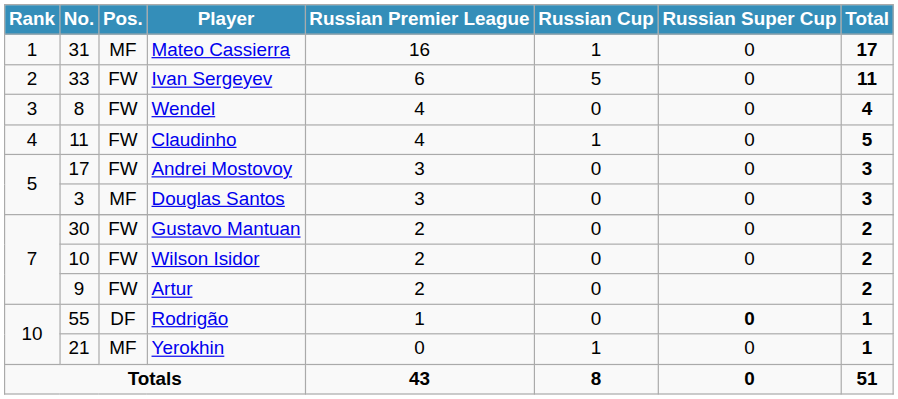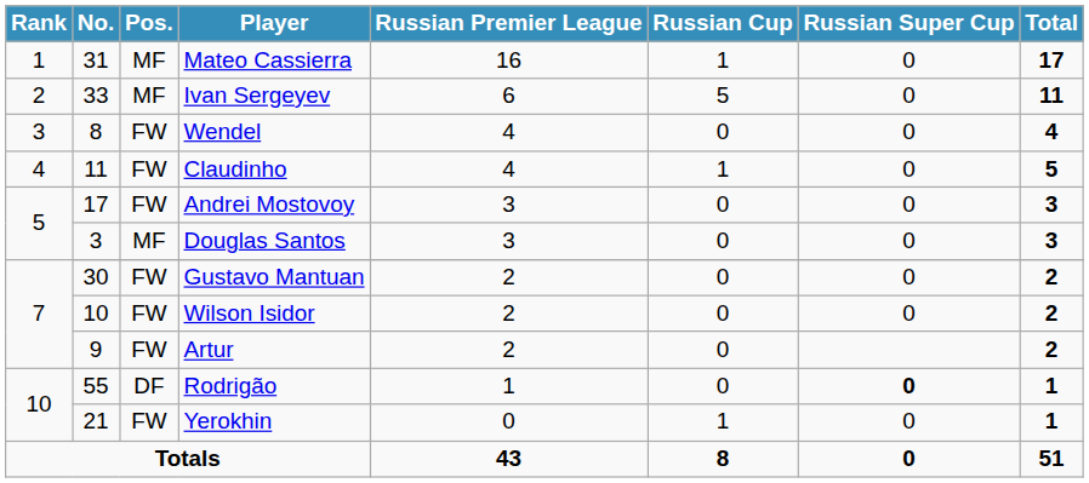Ivan Sergeyev | Pos.: FW -> MF
Yerokhin | Pos.: MF -> FW
